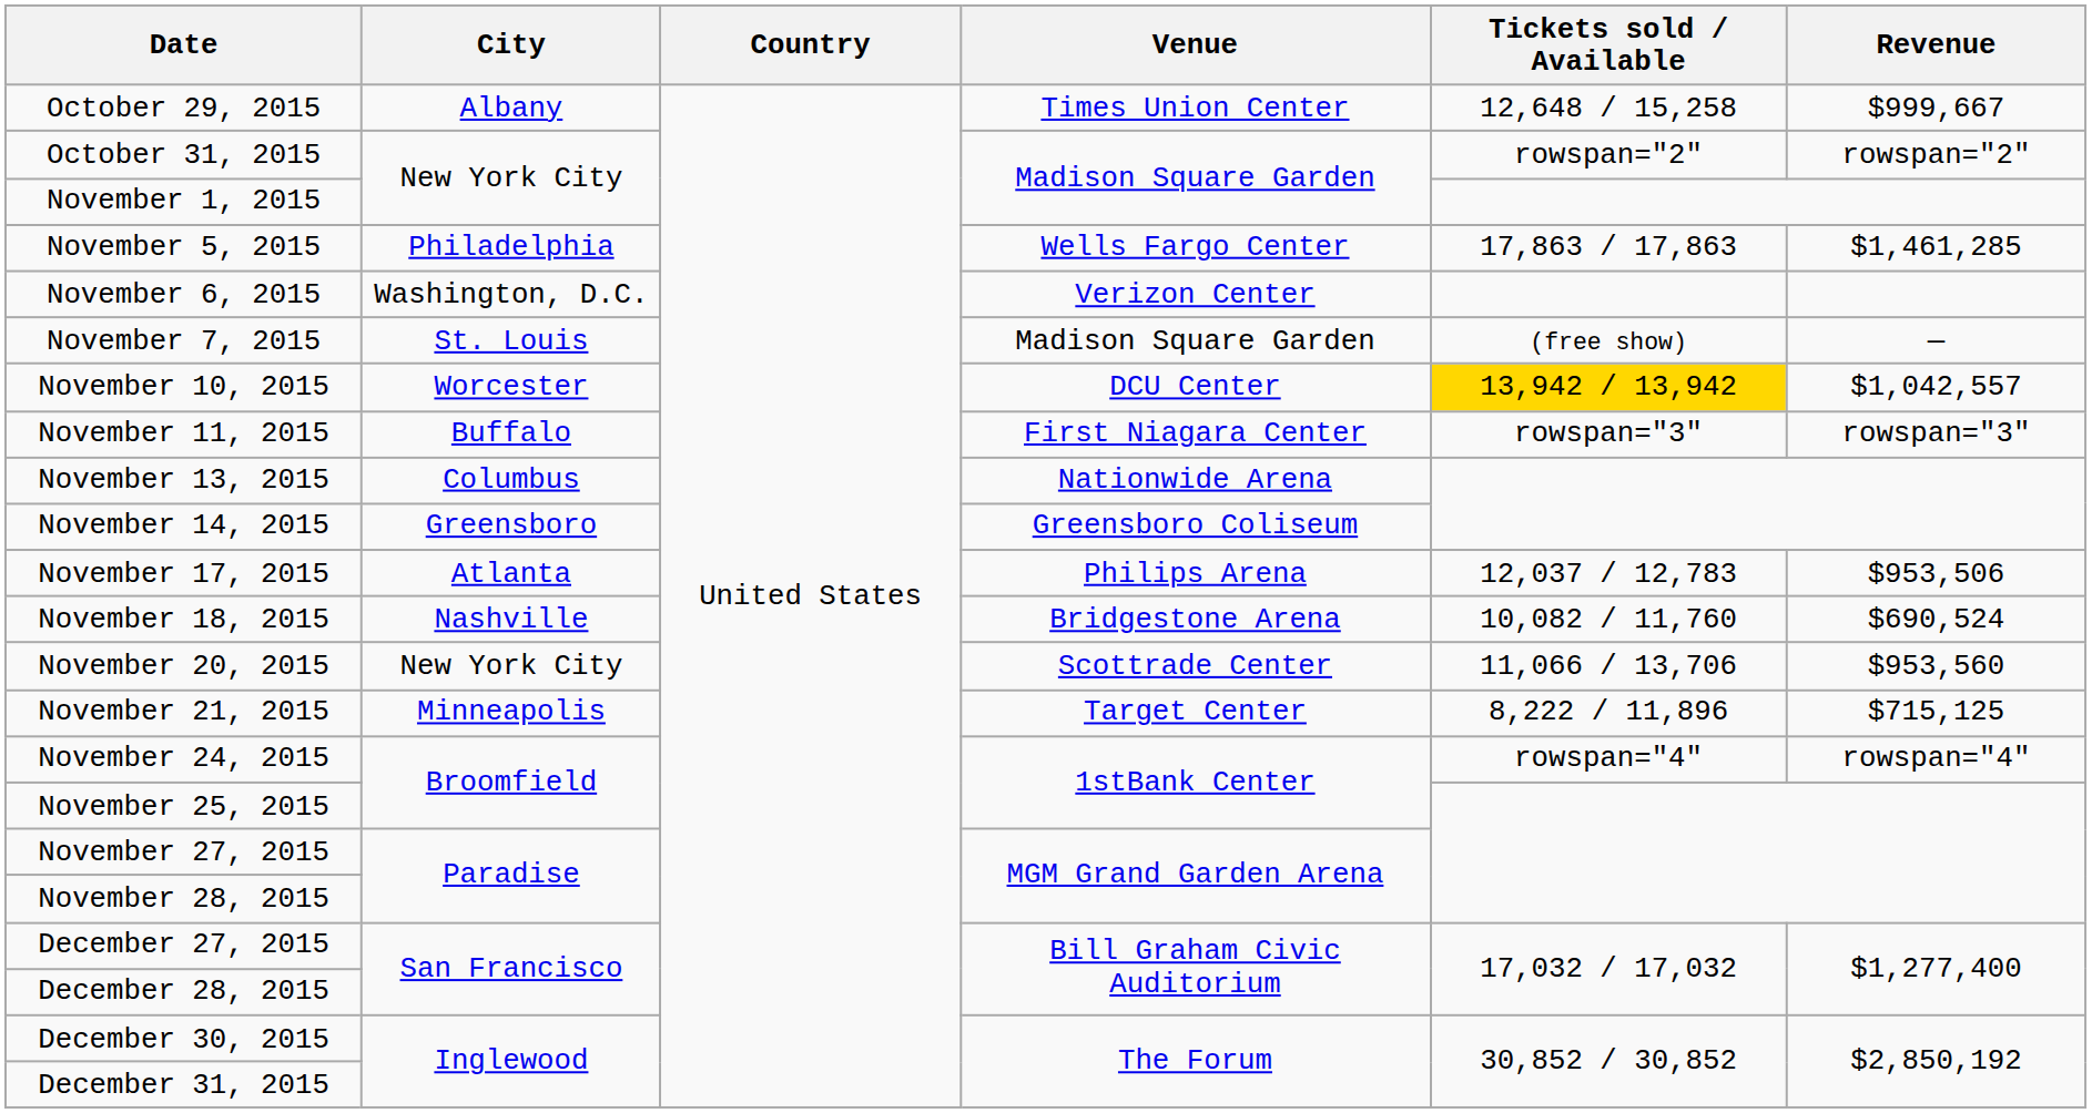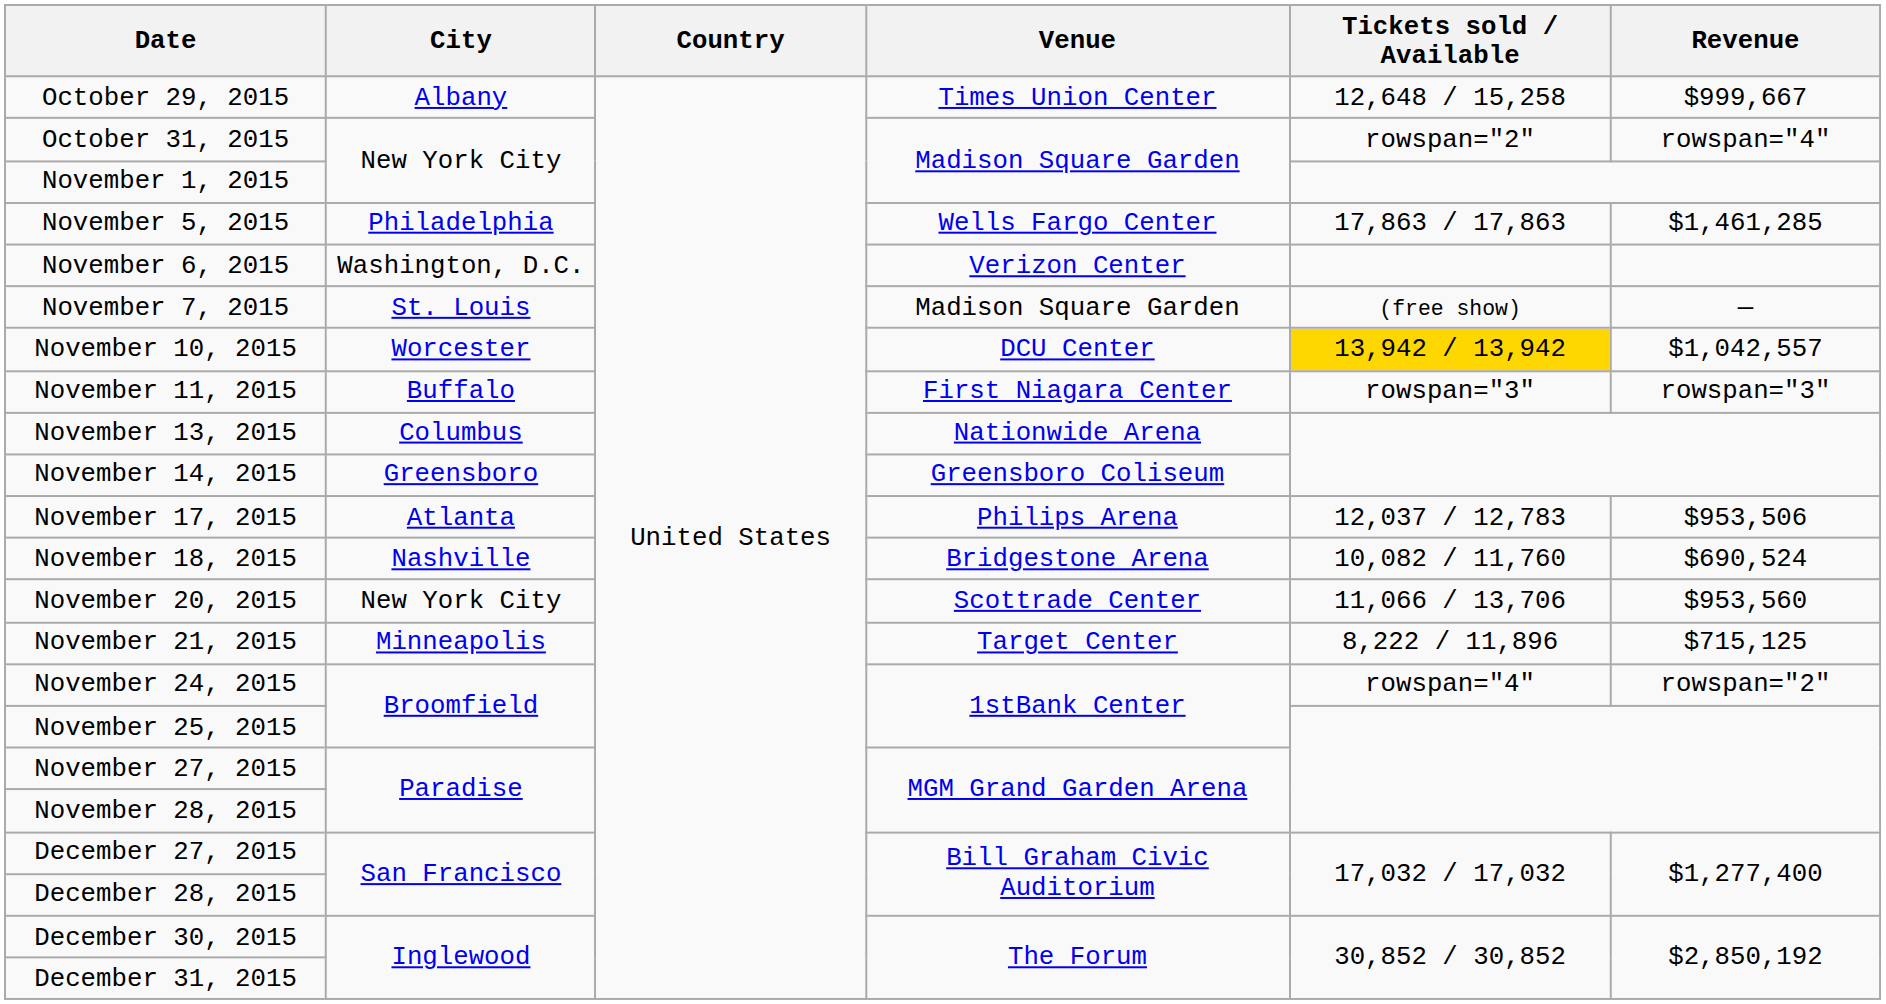October 31, 2015 | Revenue: rowspan="2" -> rowspan="4"
November 24, 2015 | Revenue: rowspan="4" -> rowspan="2"
